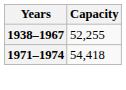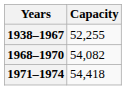+ row: 1968–1970 | 54,082
